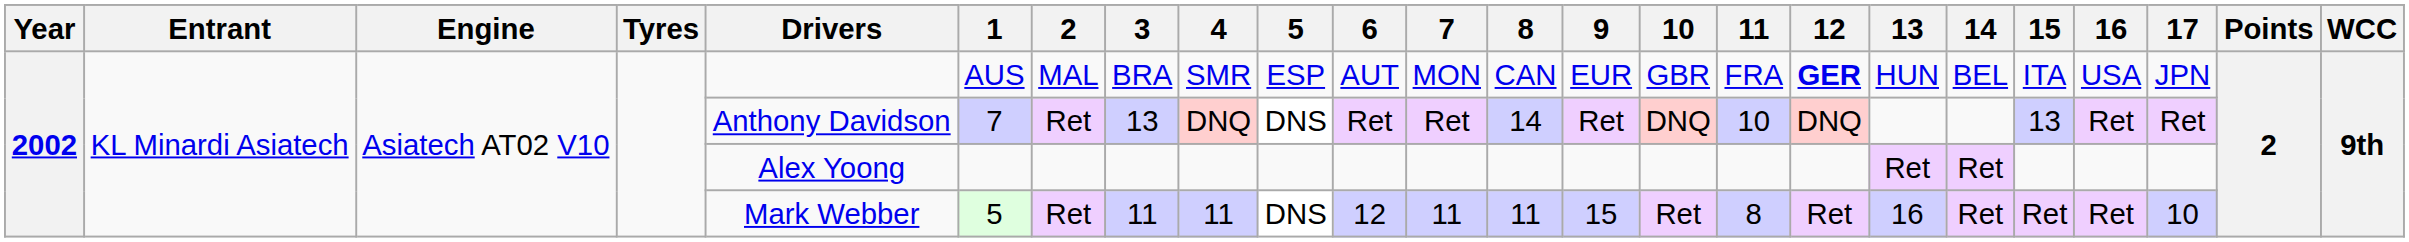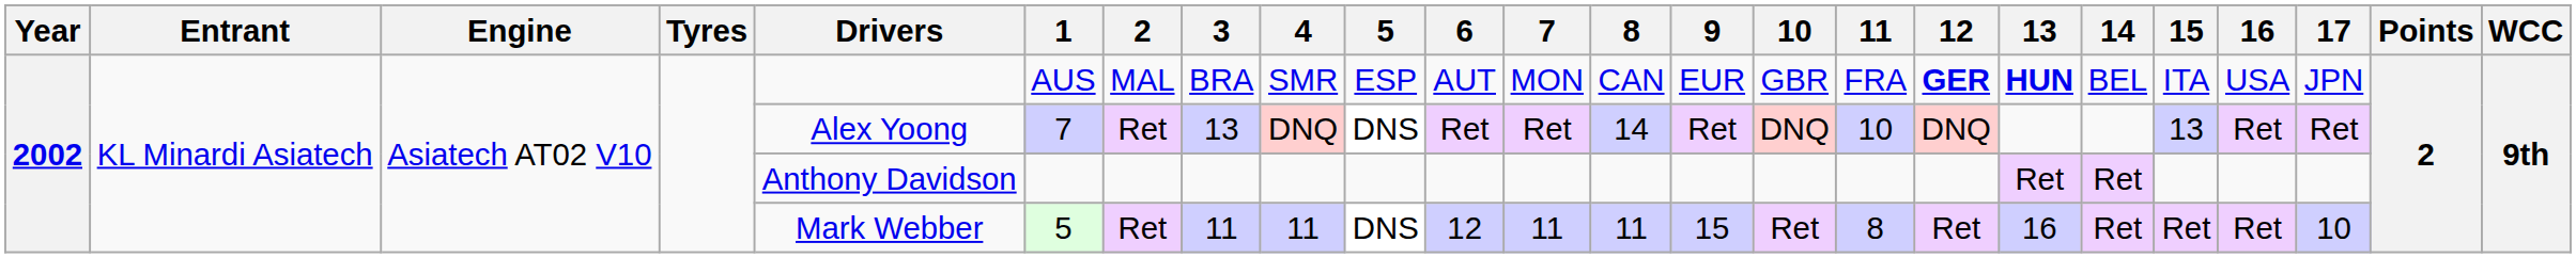row 2 | 13: normal -> bold
row 3 | Drivers: Anthony Davidson -> Alex Yoong
row 4 | Drivers: Alex Yoong -> Anthony Davidson
